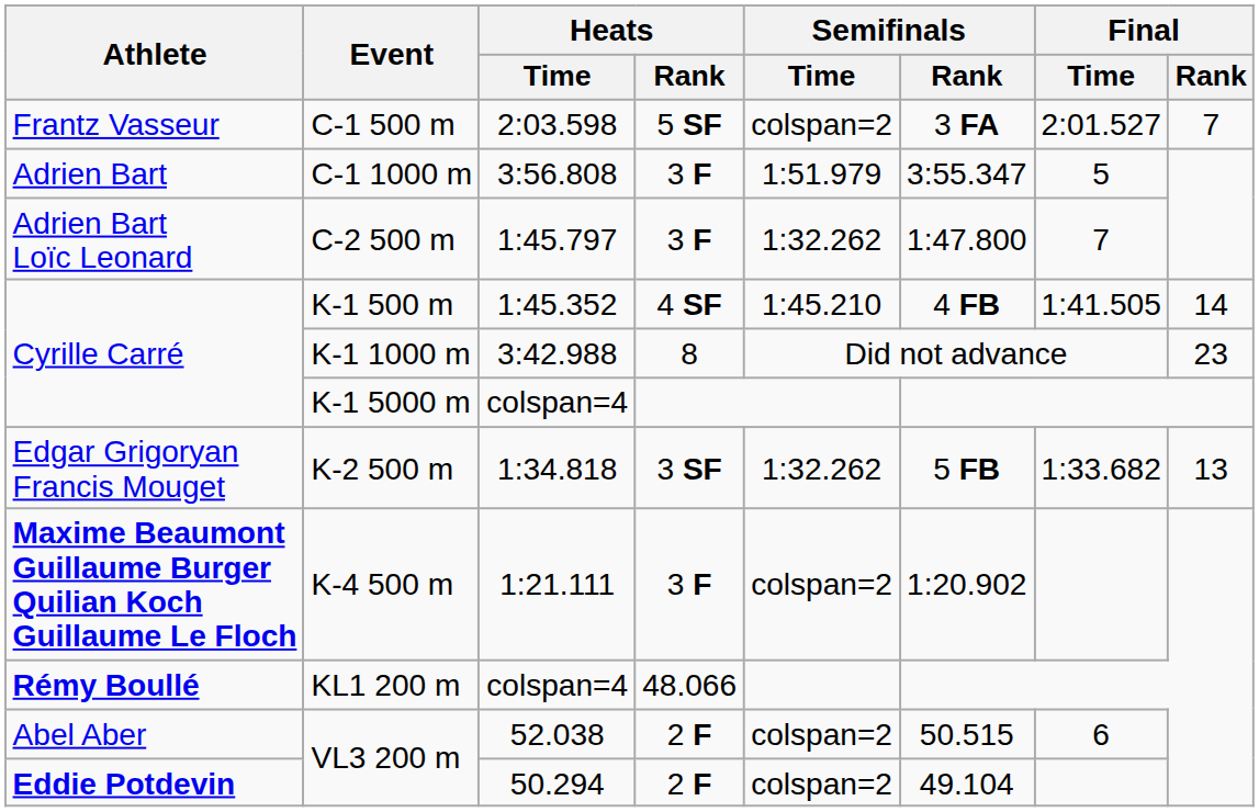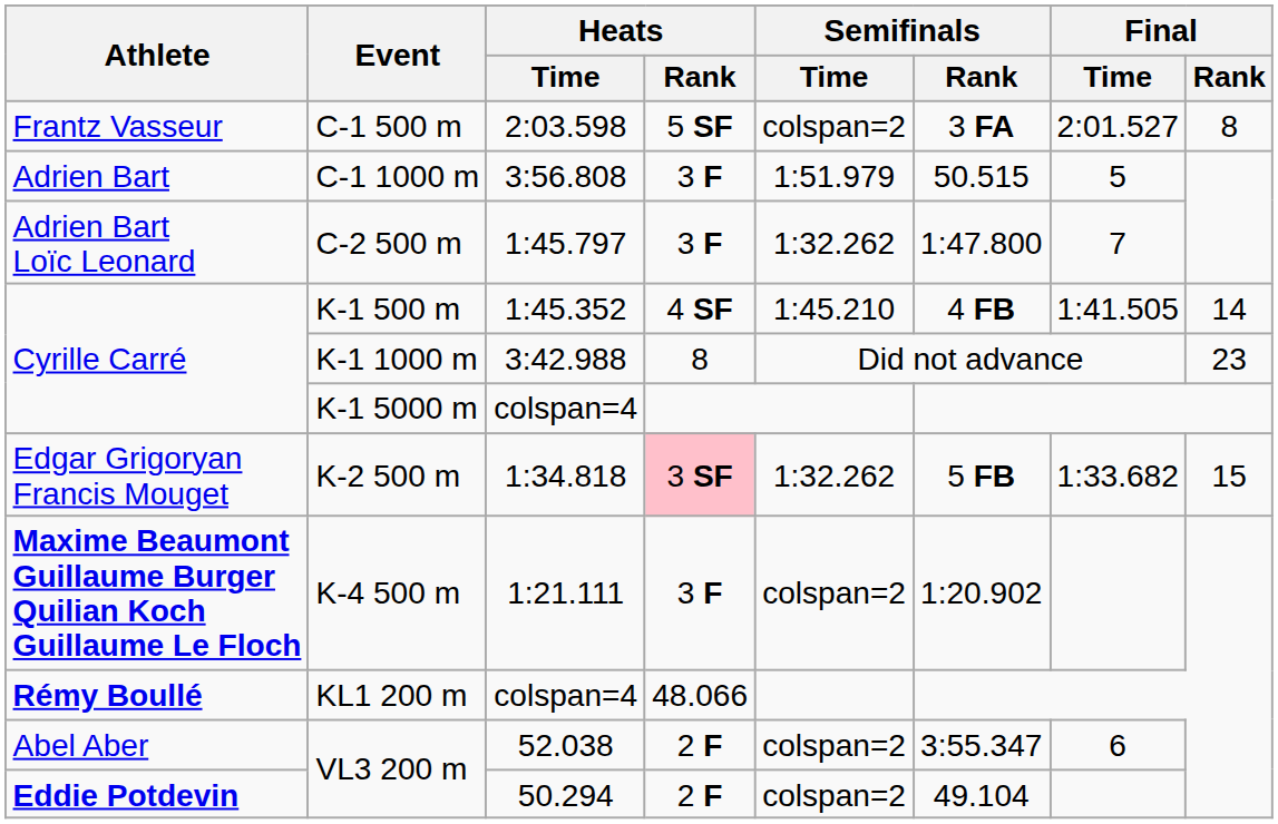C-1 500 m | Final / Rank: 7 -> 8
C-1 1000 m | Semifinals / Rank: 3:55.347 -> 50.515
K-2 500 m | Heats / Rank: no background -> pink background
K-2 500 m | Final / Rank: 13 -> 15
VL3 200 m / 52.038 | Semifinals / Rank: 50.515 -> 3:55.347
